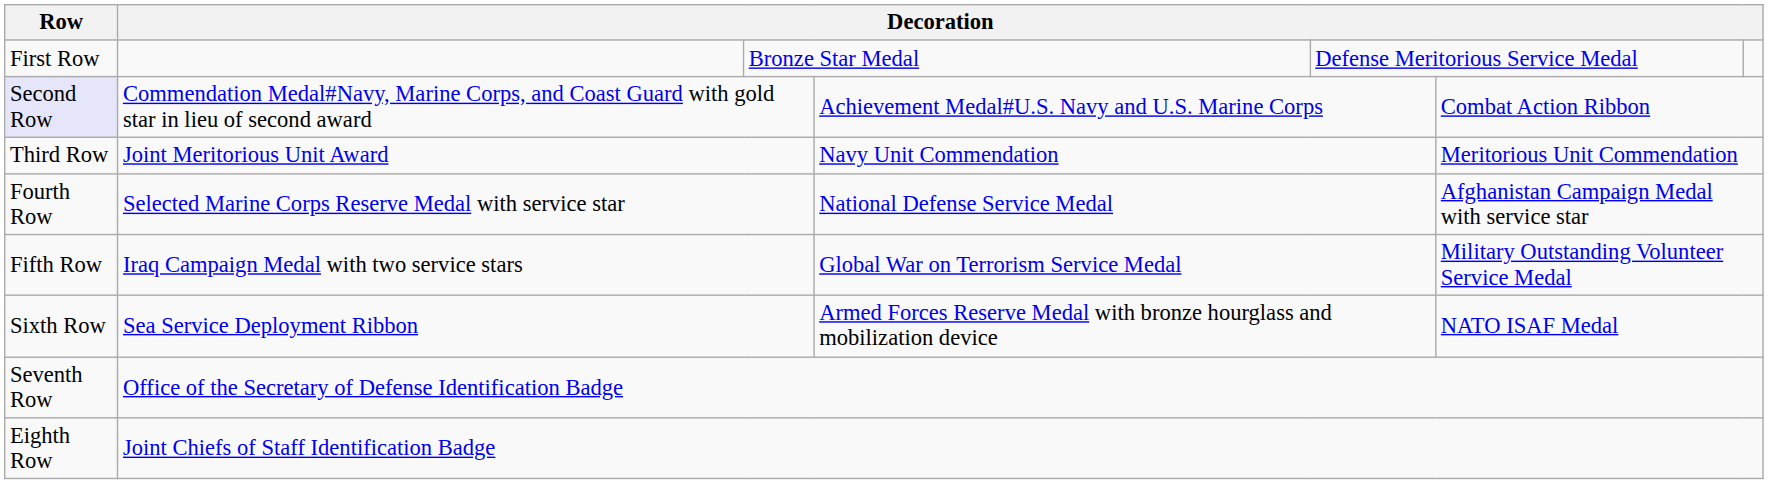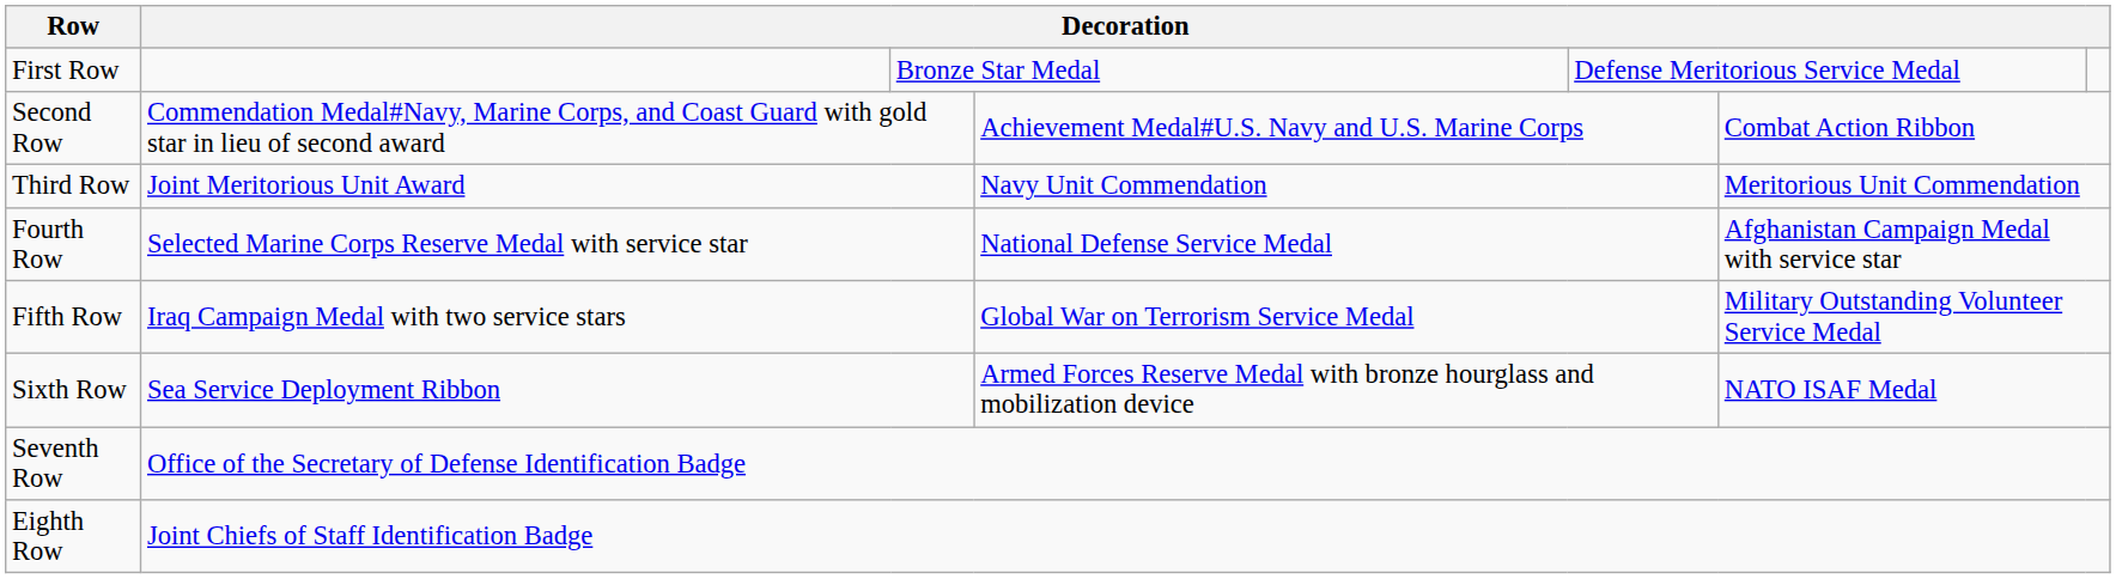Second Row | Row: lavender background -> no background
